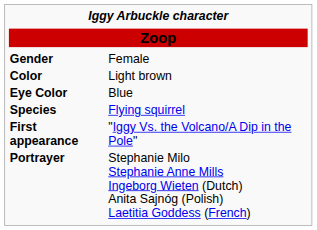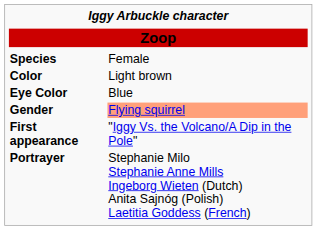row 3 | column 1: Gender -> Species
row 6 | column 1: Species -> Gender
row 6 | column 2: no background -> lightsalmon background
